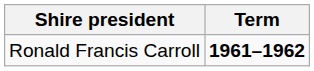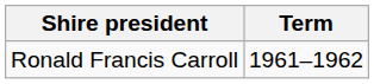Ronald Francis Carroll | Term: bold -> normal
